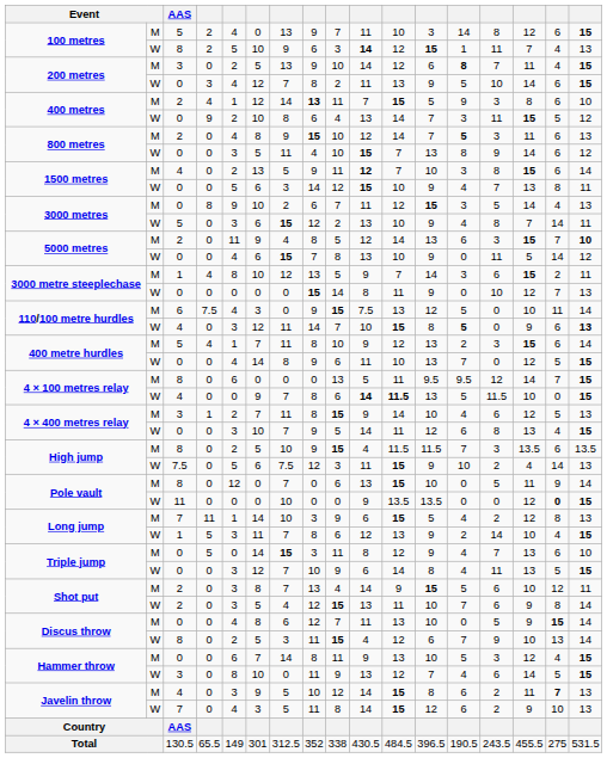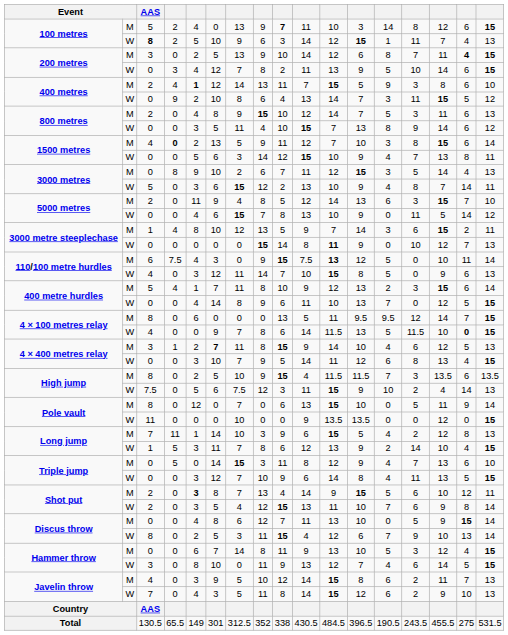100 metres / M | column 9: normal -> bold
100 metres / W | AAS: normal -> bold
100 metres / W | column 10: bold -> normal
200 metres / M | column 13: bold -> normal
200 metres / M | column 16: normal -> bold
400 metres / M | column 5: normal -> bold
400 metres / M | column 8: bold -> normal
800 metres / M | column 13: bold -> normal
1500 metres / M | column 4: normal -> bold
1500 metres / M | column 10: bold -> normal
5000 metres / M | column 17: bold -> normal
3000 metre steeplechase / W | column 11: normal -> bold
110/100 metre hurdles / M | column 11: normal -> bold
110/100 metre hurdles / W | column 13: bold -> normal
110/100 metre hurdles / W | column 17: bold -> normal
4 × 100 metres relay / W | column 10: bold -> normal
4 × 100 metres relay / W | column 11: bold -> normal
4 × 100 metres relay / W | column 16: normal -> bold
4 × 400 metres relay / M | column 6: normal -> bold
Pole vault / W | column 16: bold -> normal
Shot put / M | column 5: normal -> bold
Javelin throw / M | column 16: bold -> normal
